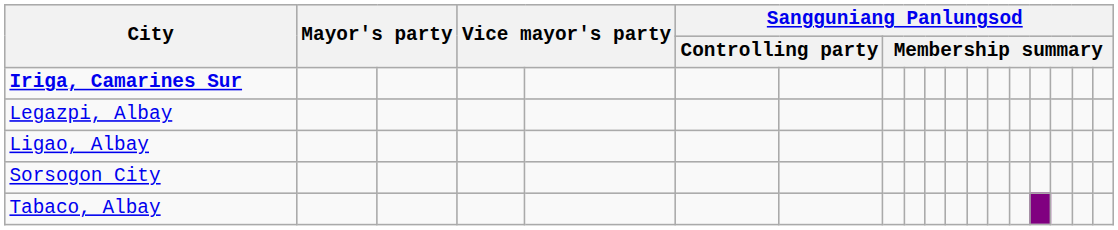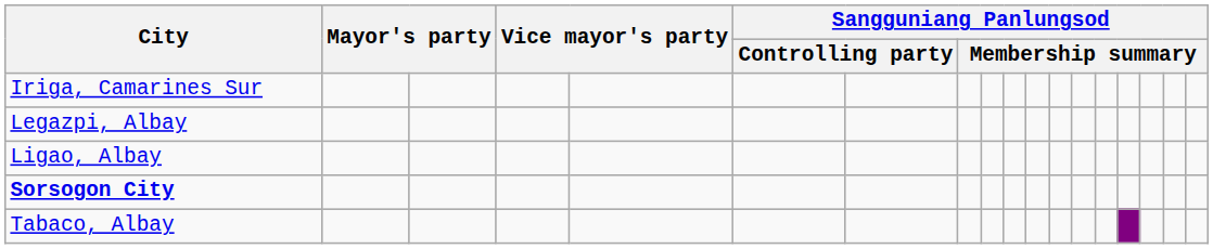Iriga, Camarines Sur | City: bold -> normal
Sorsogon City | City: normal -> bold
